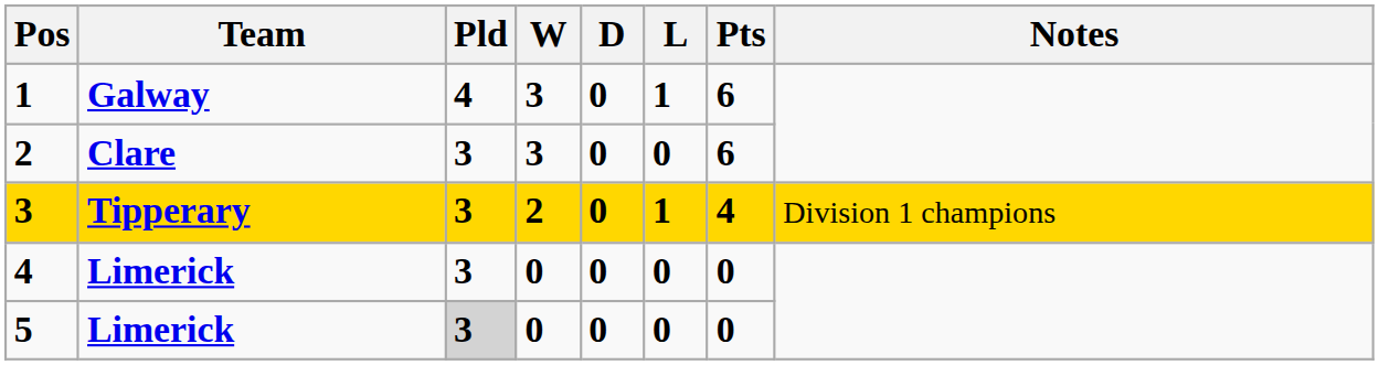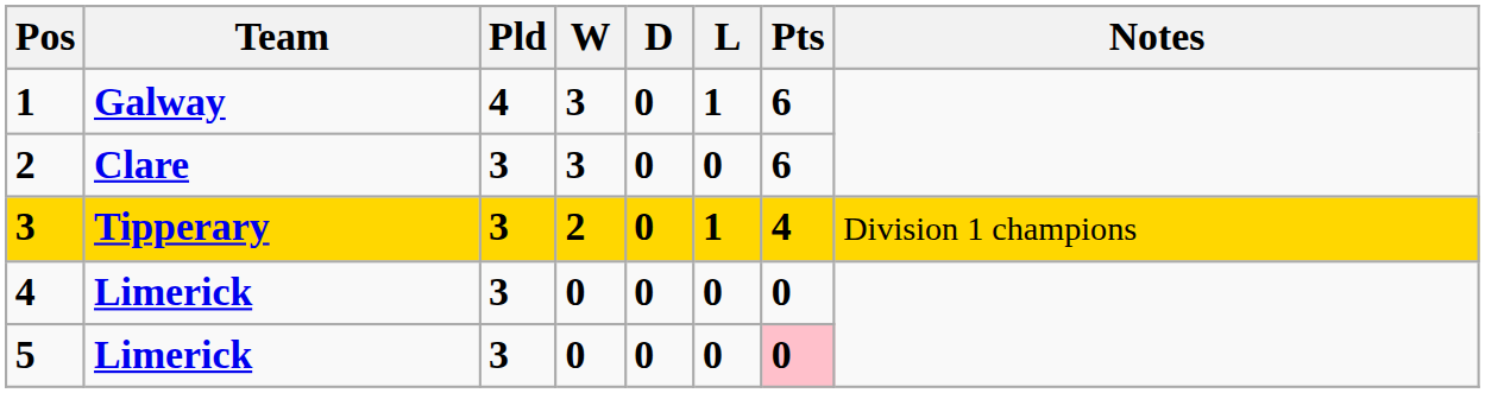5 | Pld: lightgrey background -> no background
5 | Pts: no background -> pink background
